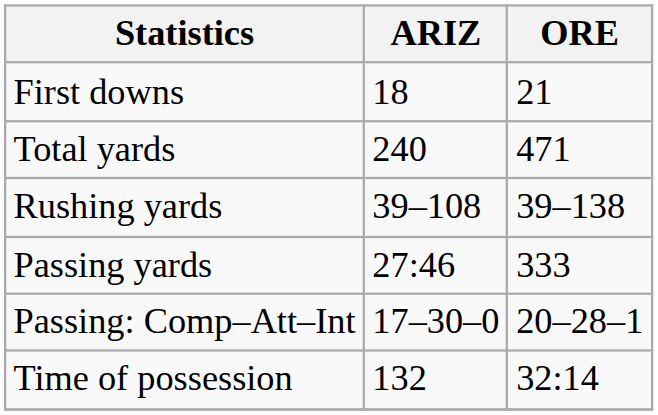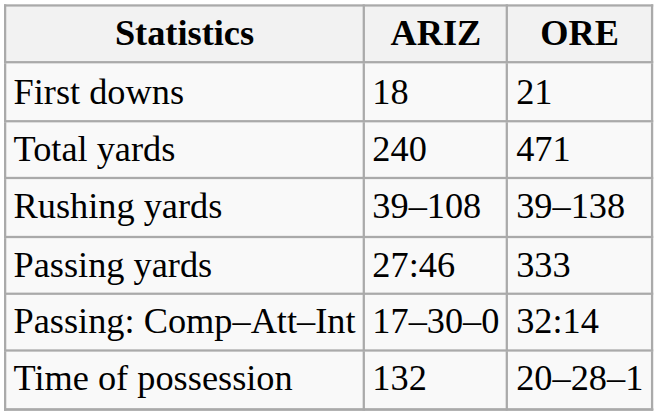Passing: Comp–Att–Int | ORE: 20–28–1 -> 32:14
Time of possession | ORE: 32:14 -> 20–28–1
